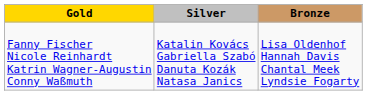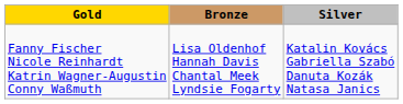columns swapped: Silver <-> Bronze
